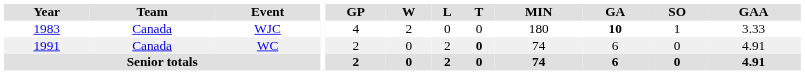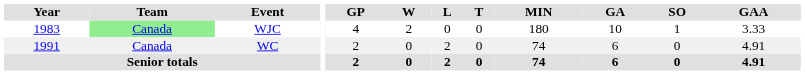WJC | Team: no background -> lightgreen background
WJC | GA: bold -> normal
WC | T: bold -> normal
